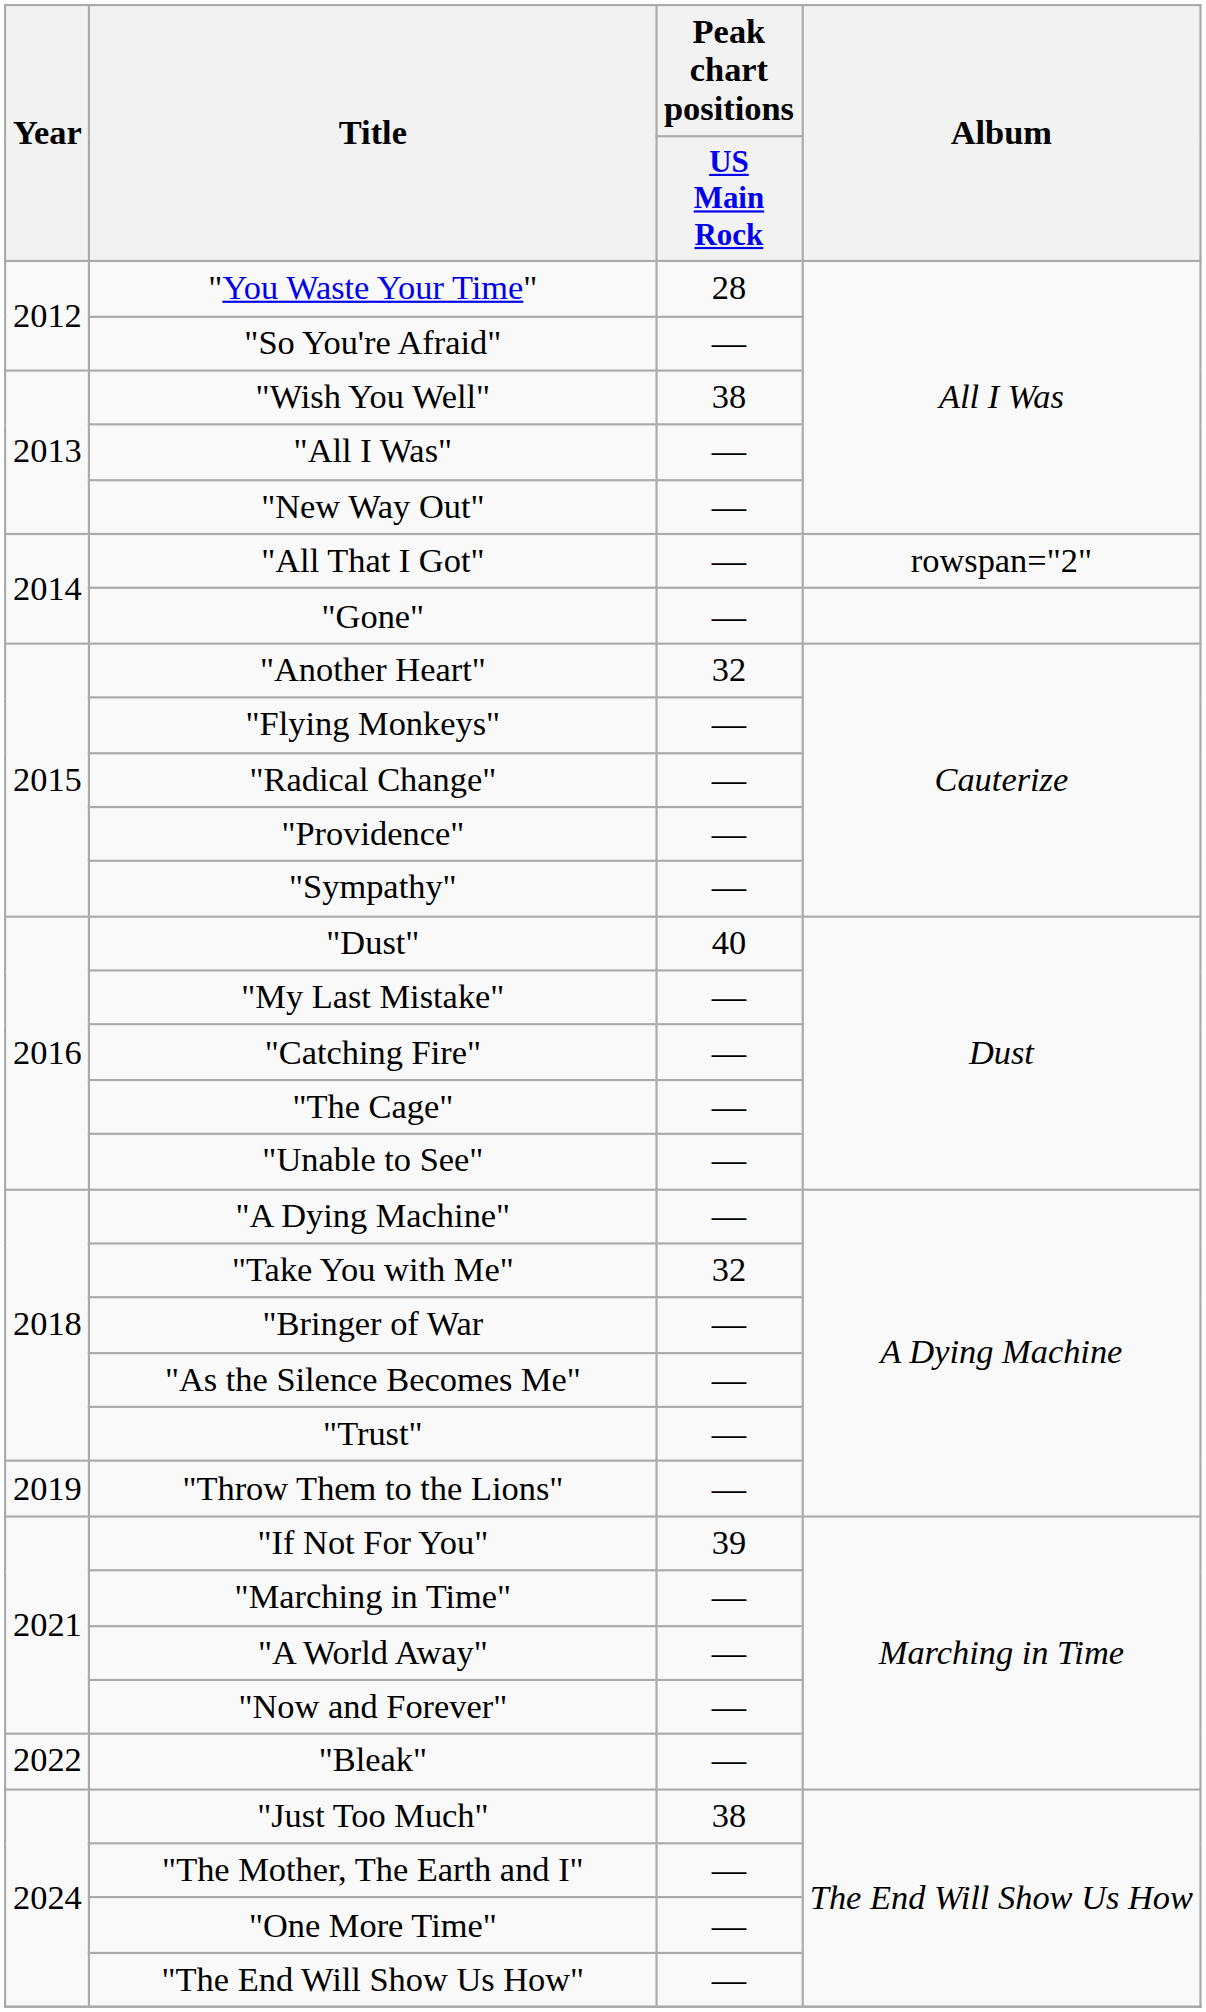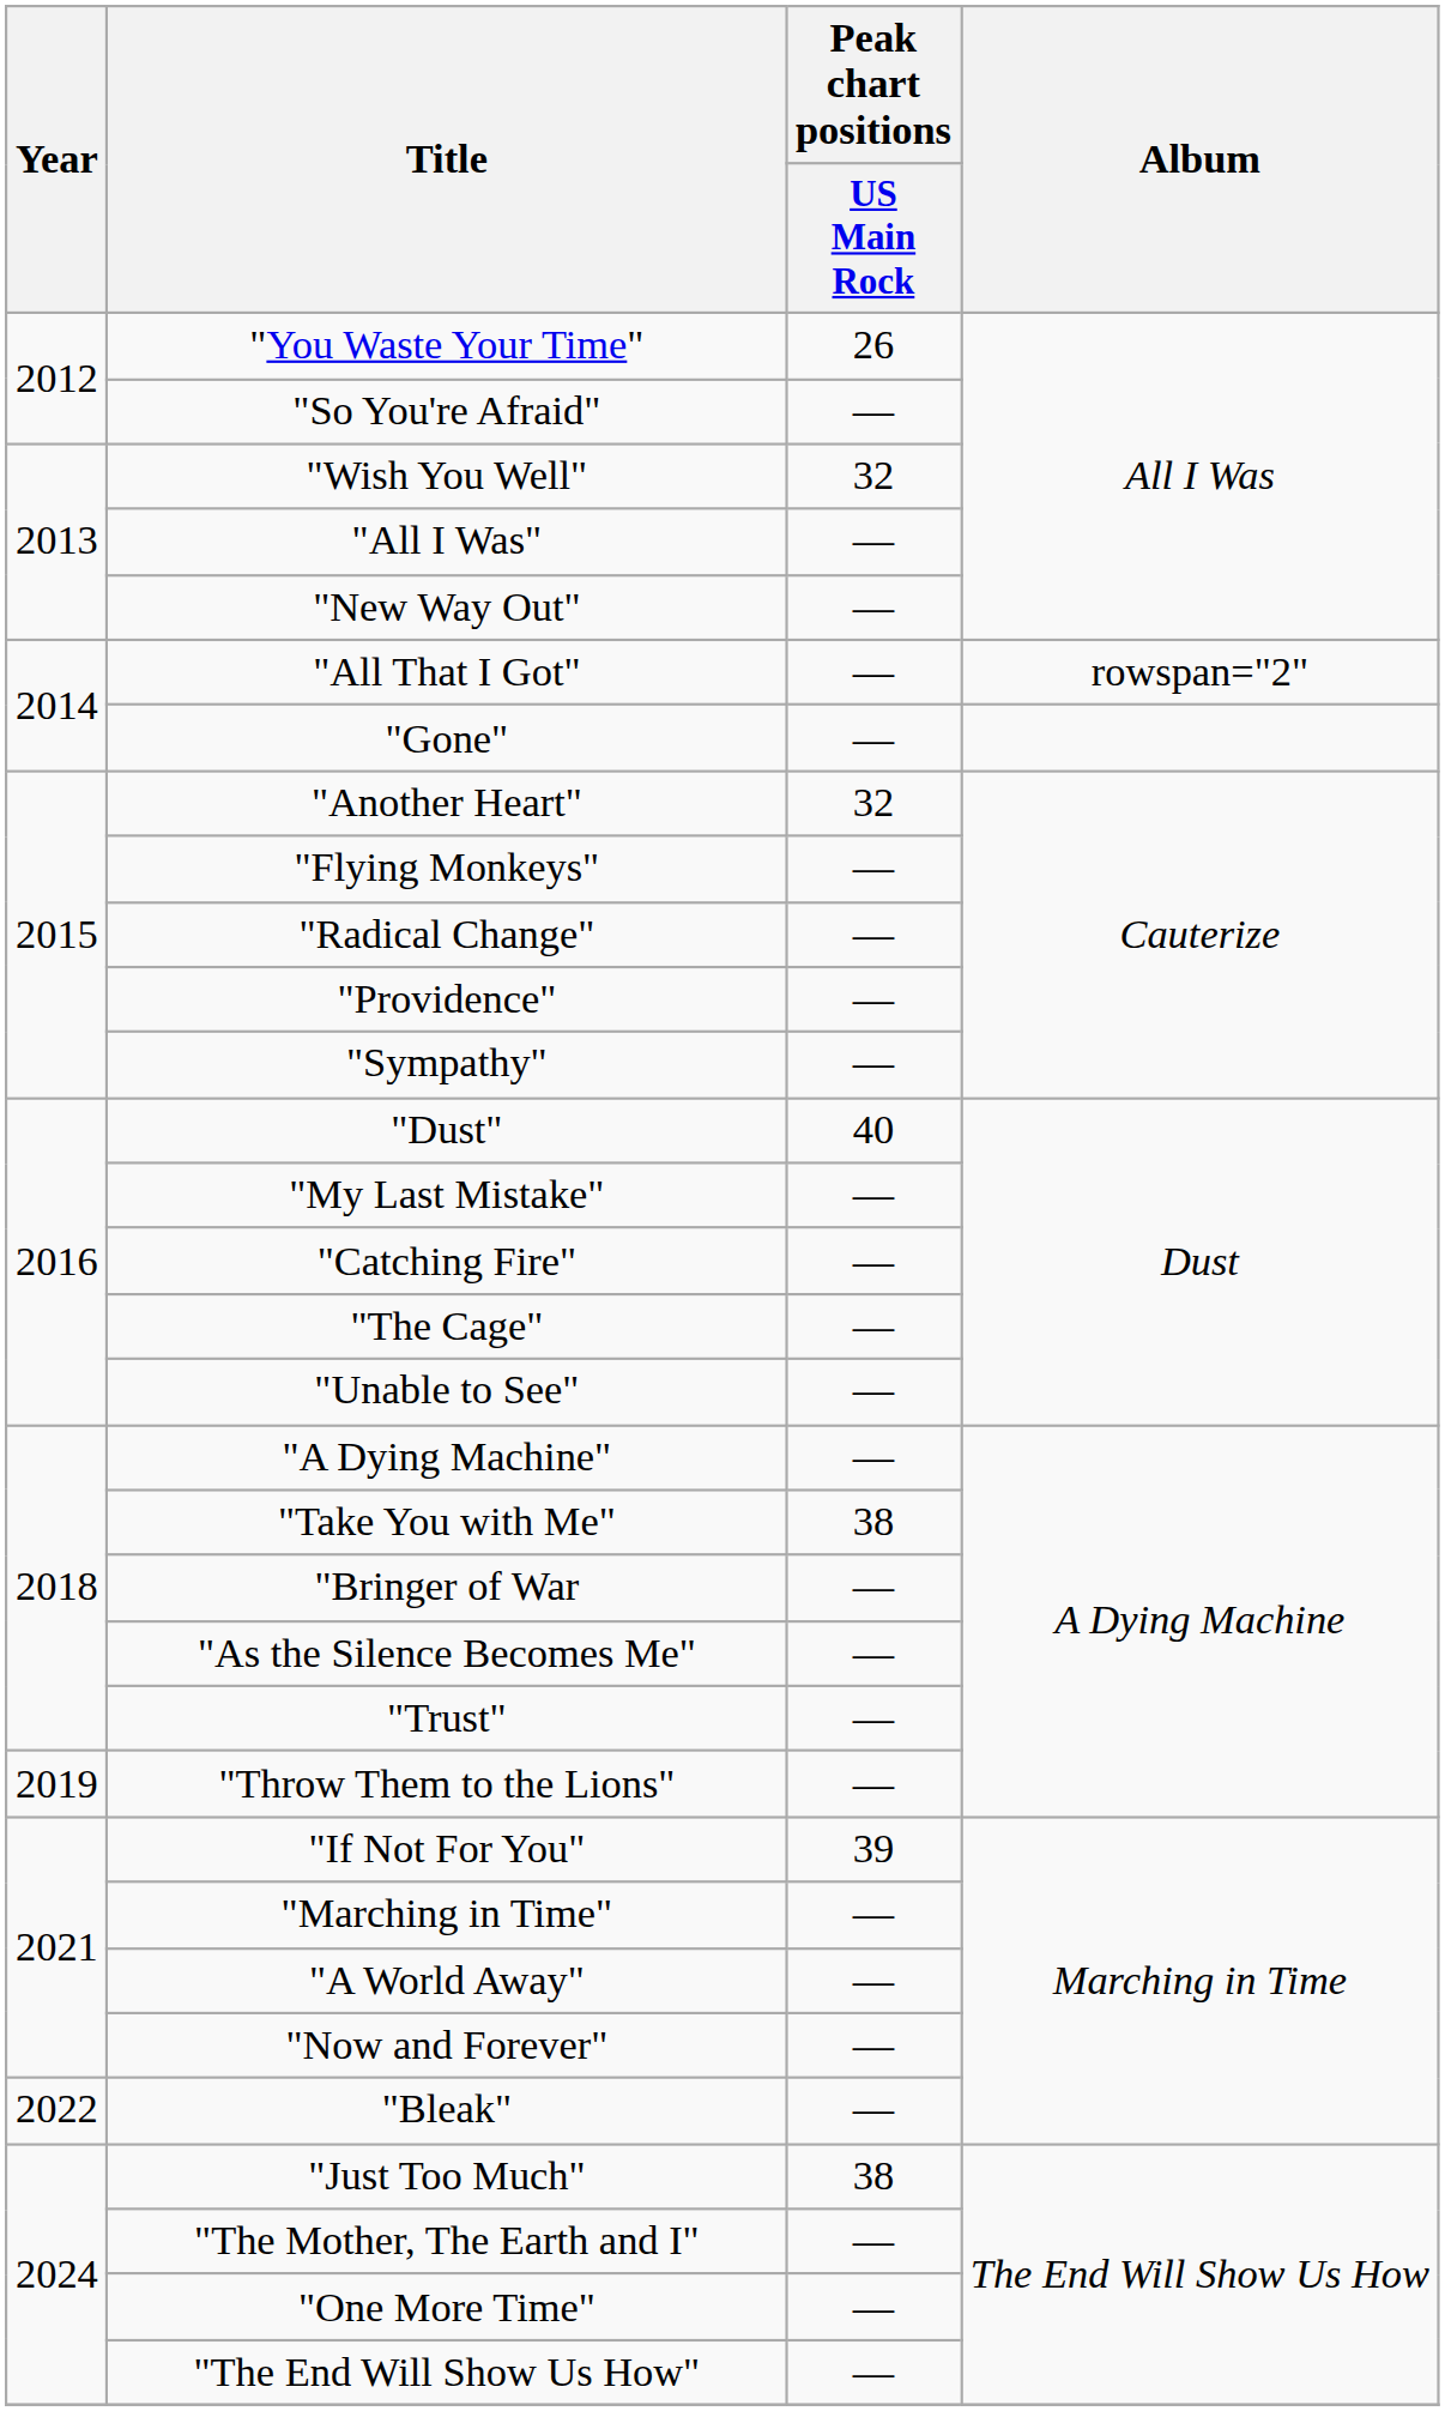"You Waste Your Time" | Peak chart positions / US Main Rock: 28 -> 26
"Wish You Well" | Peak chart positions / US Main Rock: 38 -> 32
"Take You with Me" | Peak chart positions / US Main Rock: 32 -> 38
